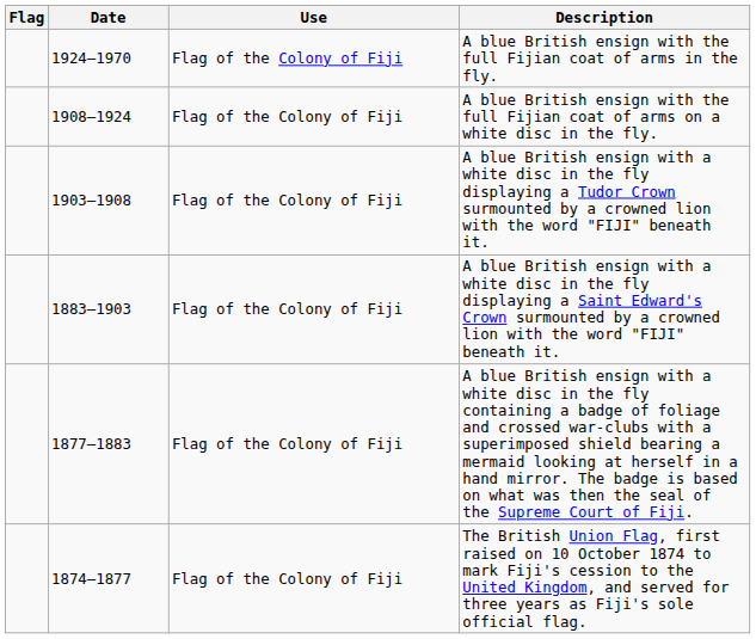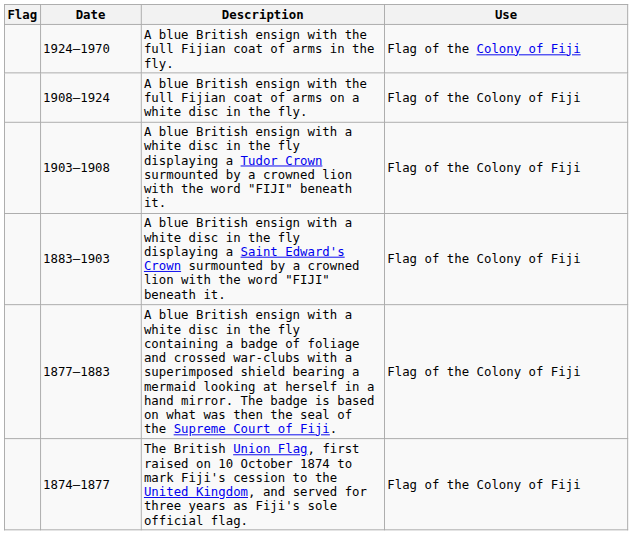columns swapped: Use <-> Description
